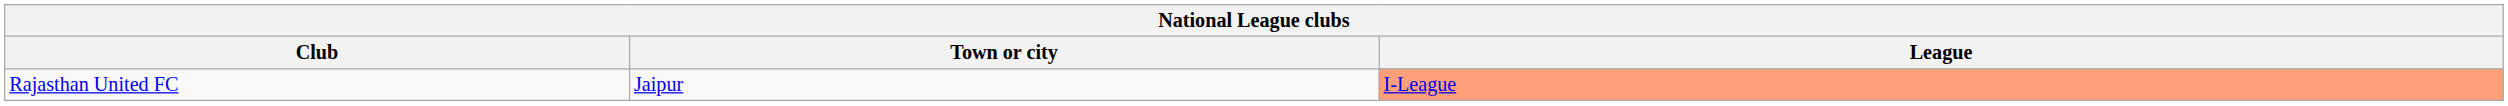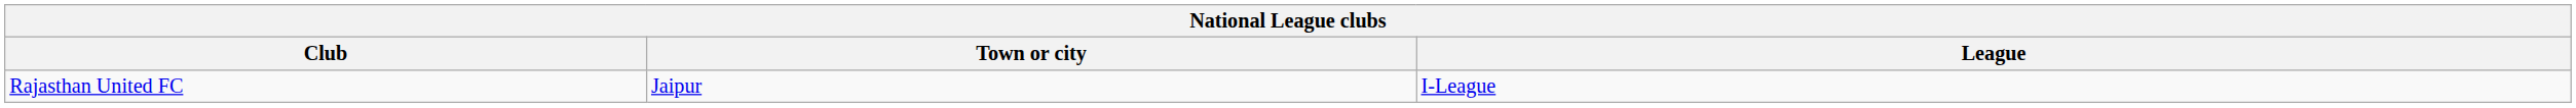Rajasthan United FC | League: lightsalmon background -> no background
